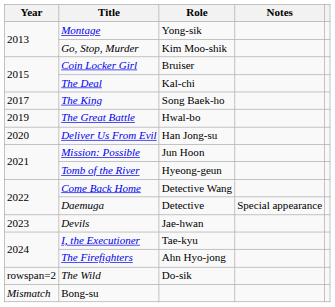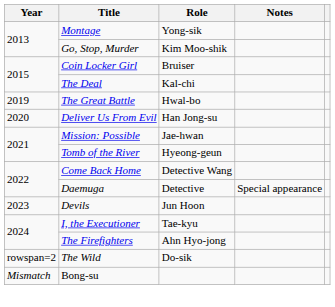- row: 2017 | The King | Song Baek-ho
Mission: Possible | Role: Jun Hoon -> Jae-hwan
Devils | Role: Jae-hwan -> Jun Hoon
